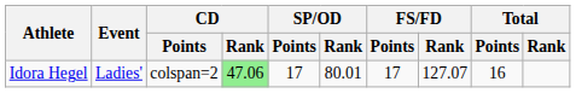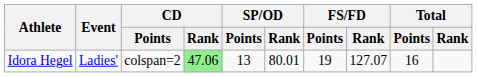Idora Hegel | SP/OD / Points: 17 -> 13
Idora Hegel | FS/FD / Points: 17 -> 19
